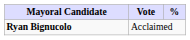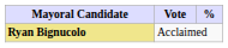Ryan Bignucolo | Mayoral Candidate: no background -> khaki background
